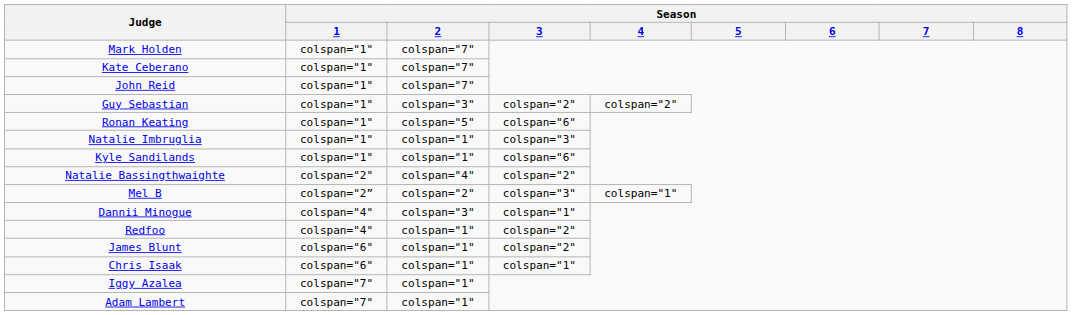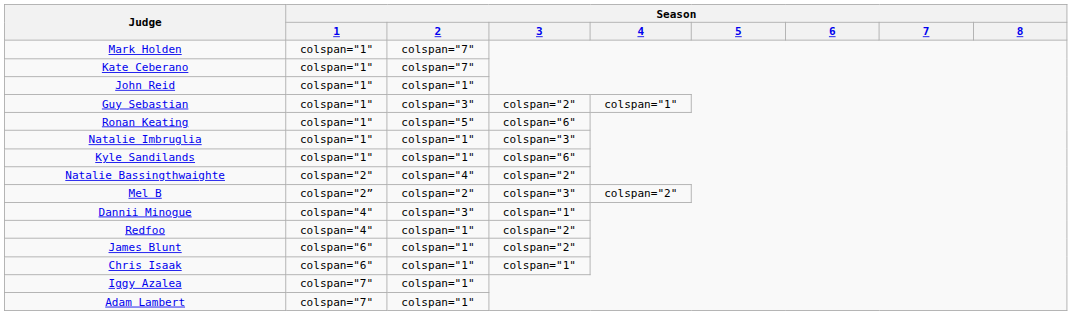John Reid | Season / 2: colspan="7" -> colspan="1"
Guy Sebastian | Season / 4: colspan="2" -> colspan="1"
Mel B | Season / 4: colspan="1" -> colspan="2"
